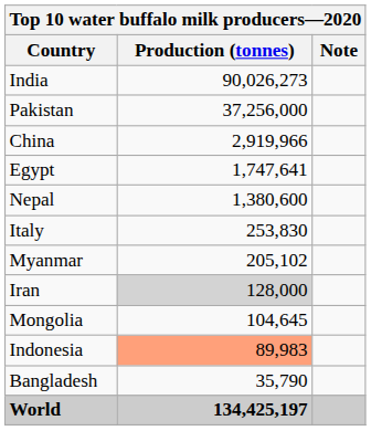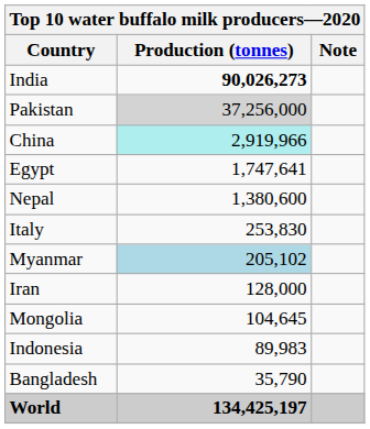India | Production (tonnes): normal -> bold
Pakistan | Production (tonnes): no background -> lightgrey background
China | Production (tonnes): no background -> paleturquoise background
Myanmar | Production (tonnes): no background -> lightblue background
Iran | Production (tonnes): lightgrey background -> no background
Indonesia | Production (tonnes): lightsalmon background -> no background
